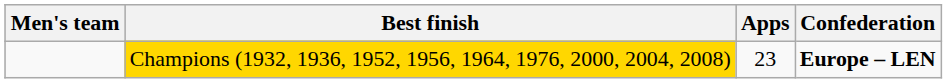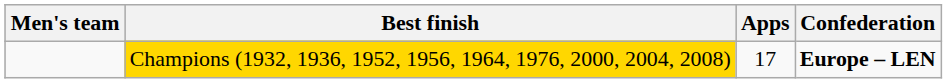row 2 | Apps: 23 -> 17
